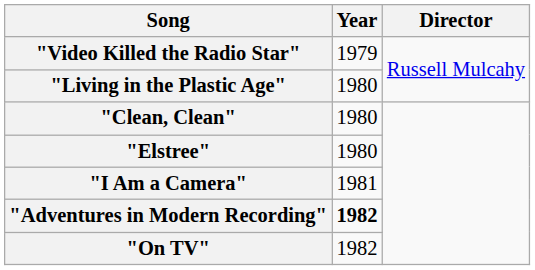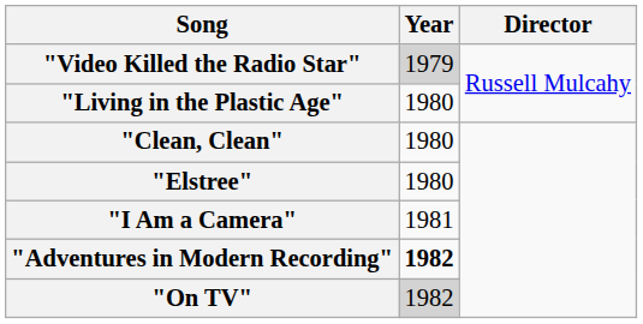"Video Killed the Radio Star" | Year: no background -> lightgrey background
"On TV" | Year: no background -> lightgrey background
